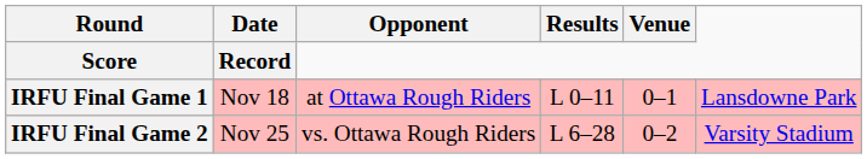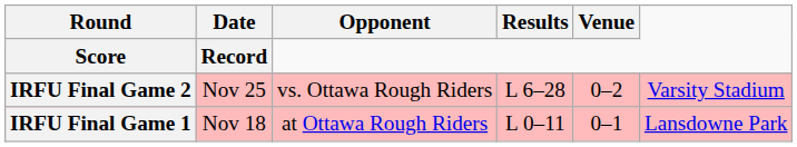rows swapped: IRFU Final Game 1 <-> IRFU Final Game 2
